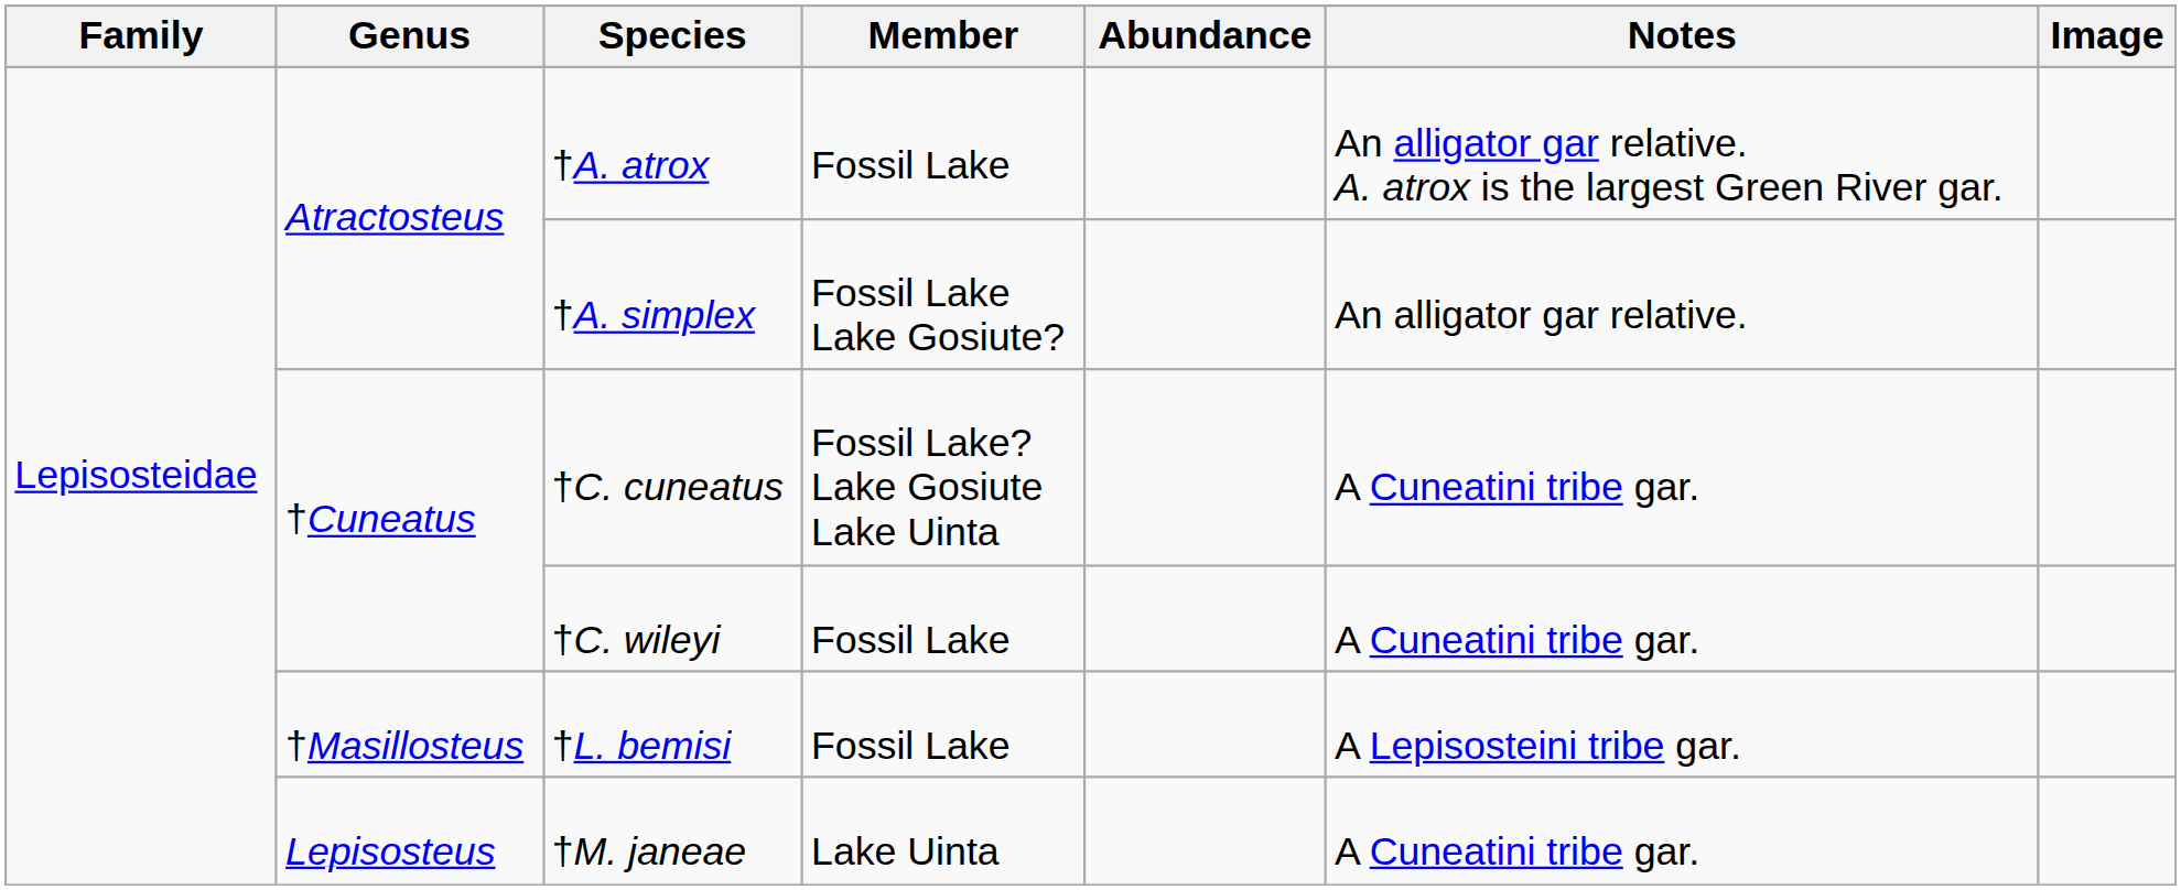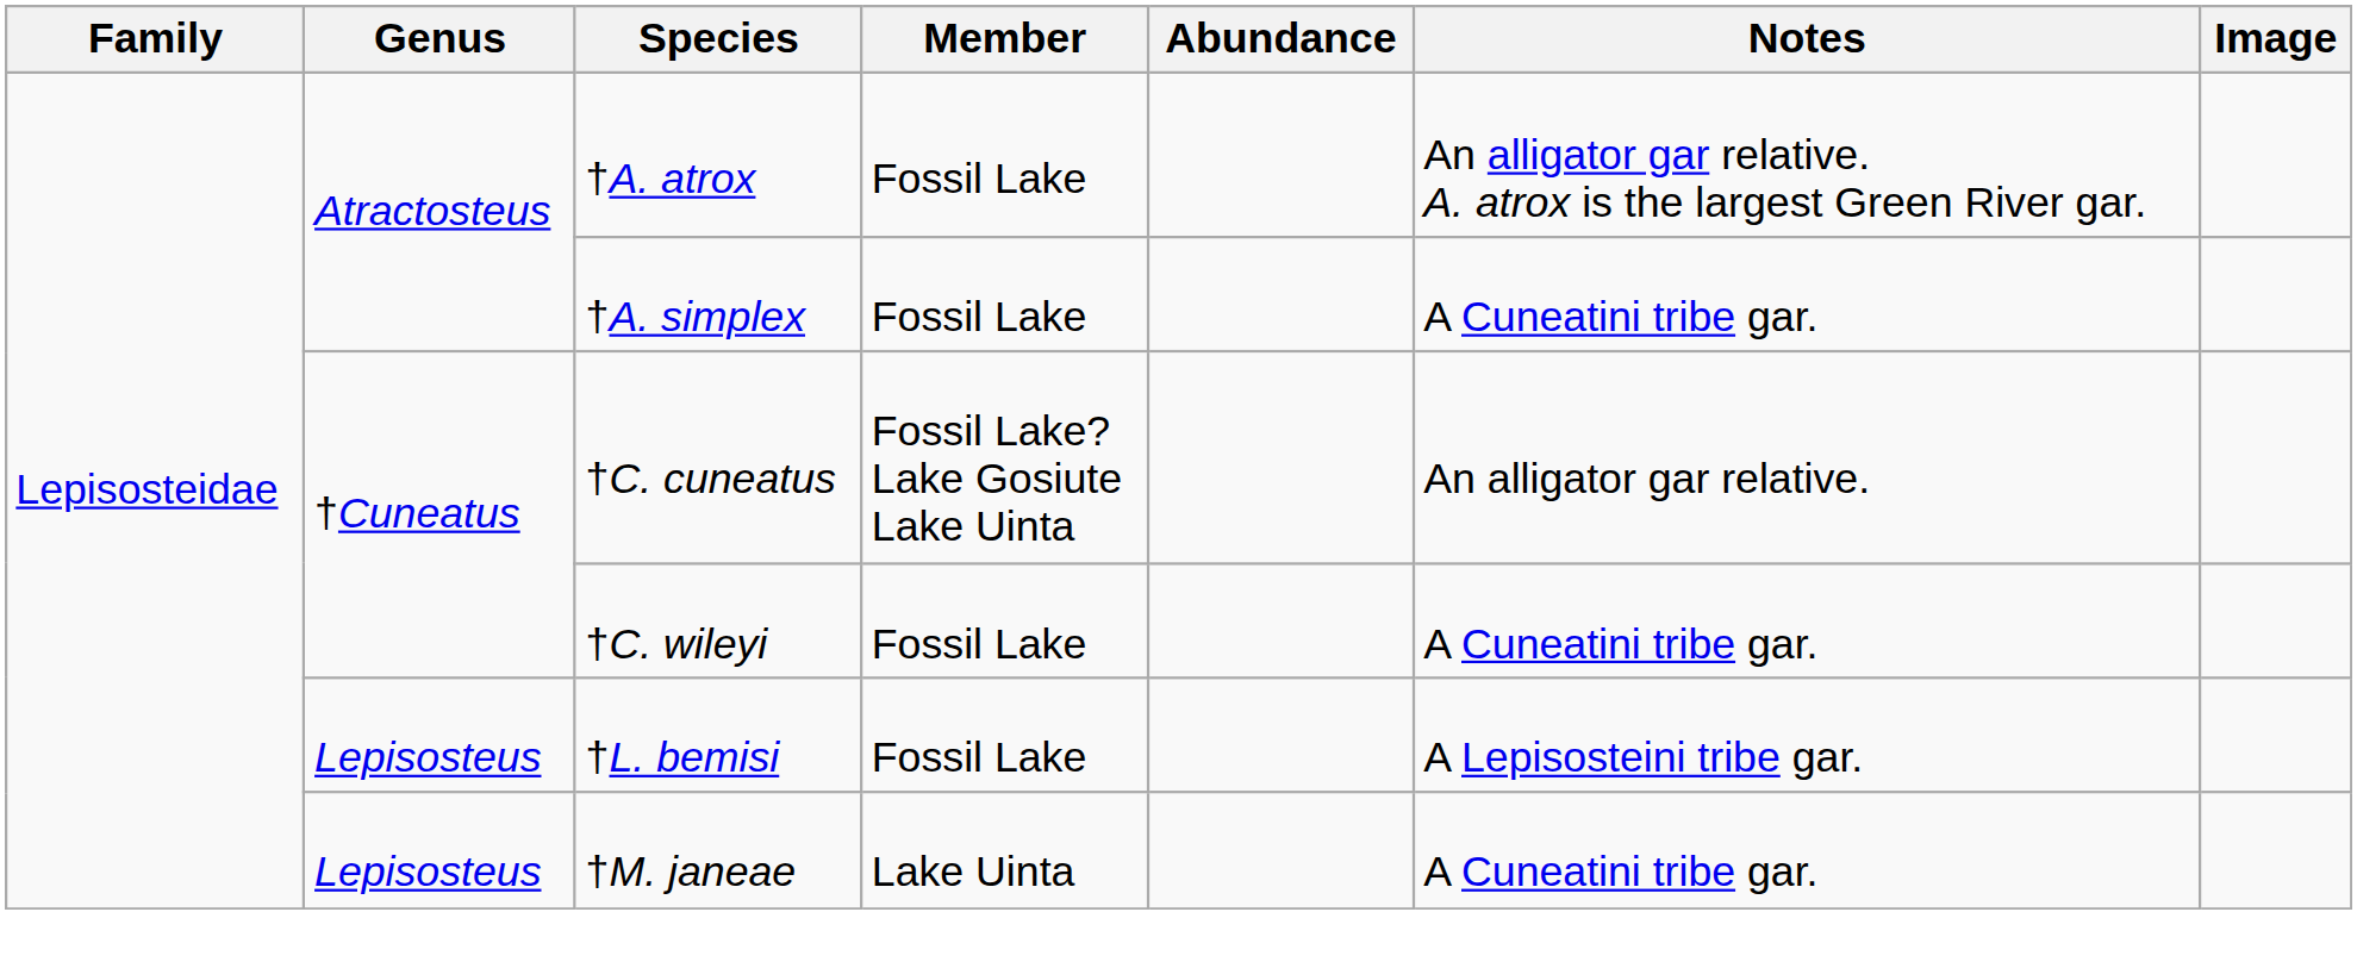†A. simplex | Member: Fossil Lake Lake Gosiute? -> Fossil Lake
†A. simplex | Notes: An alligator gar relative. -> A Cuneatini tribe gar.
†C. cuneatus | Notes: A Cuneatini tribe gar. -> An alligator gar relative.
†L. bemisi | Genus: †Masillosteus -> Lepisosteus
